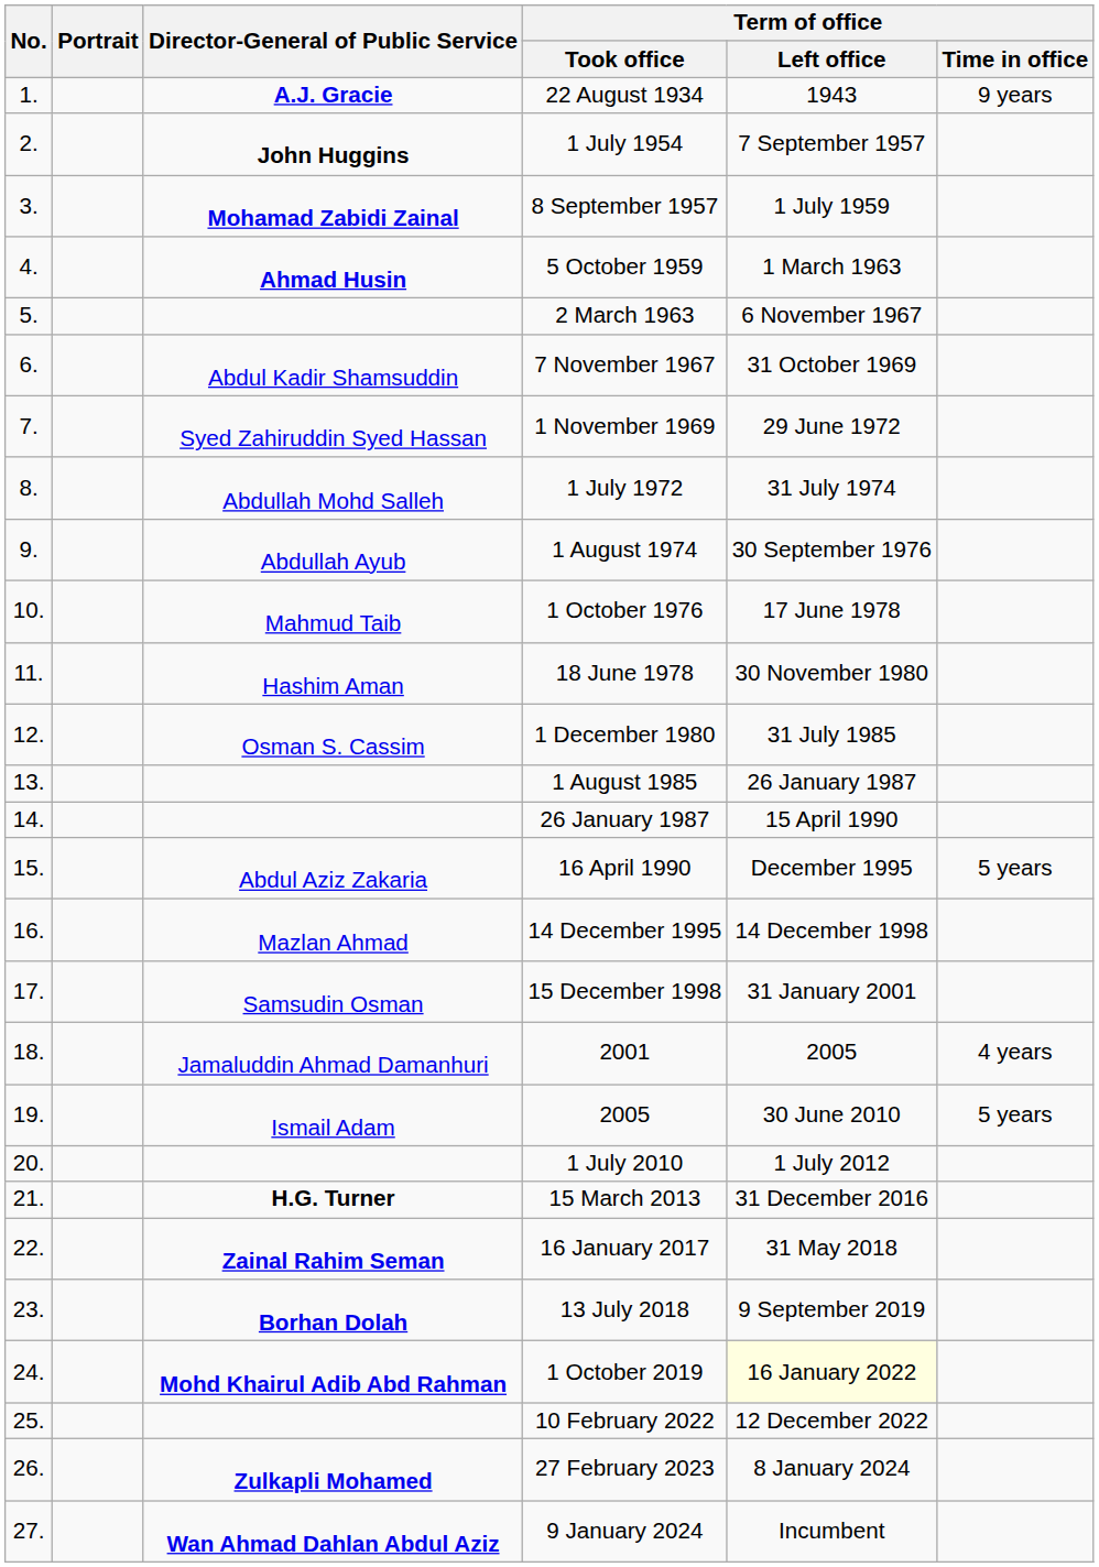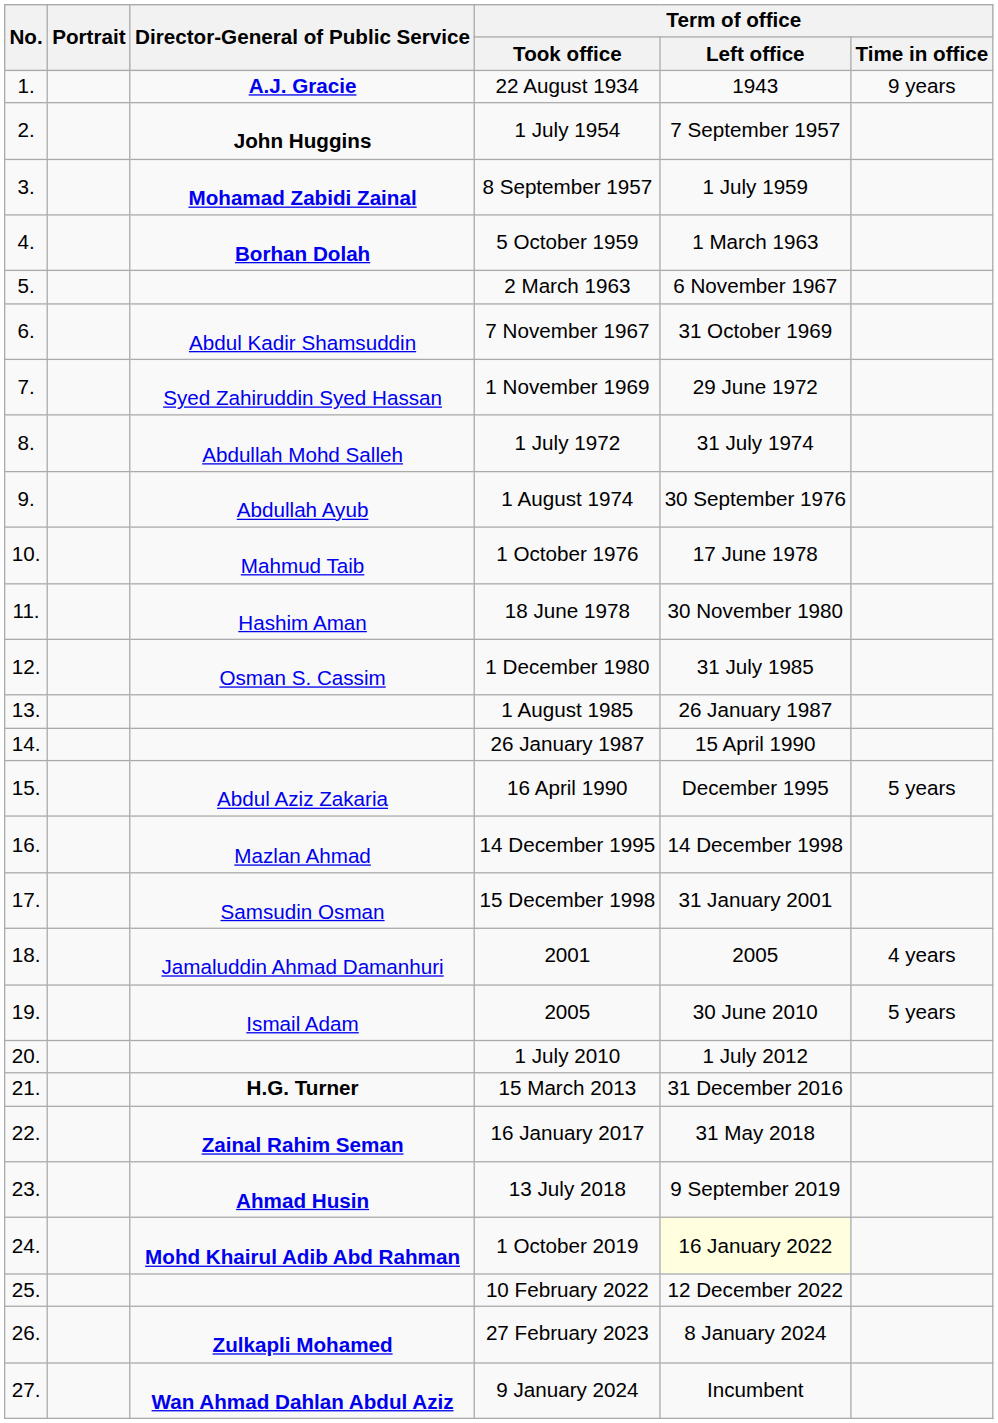5 October 1959 | Director-General of Public Service: Ahmad Husin -> Borhan Dolah
13 July 2018 | Director-General of Public Service: Borhan Dolah -> Ahmad Husin
